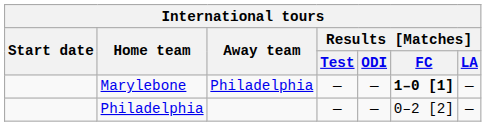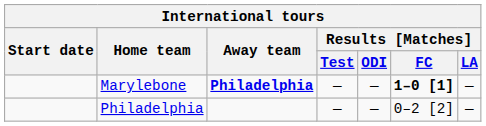Marylebone | Away team: normal -> bold
